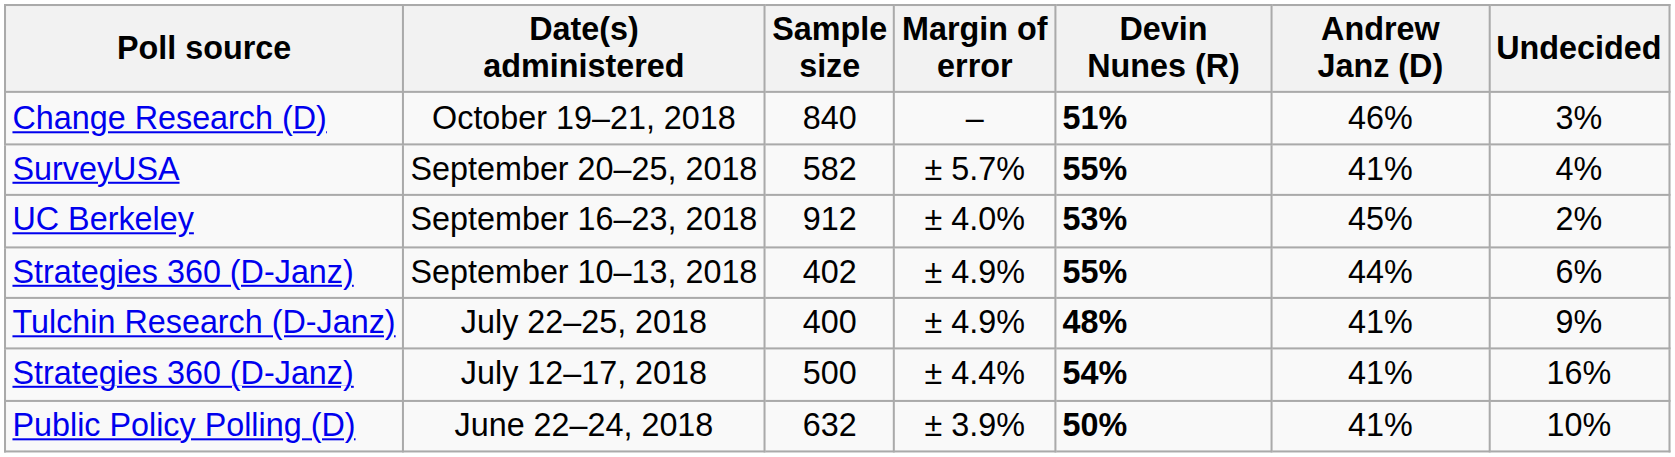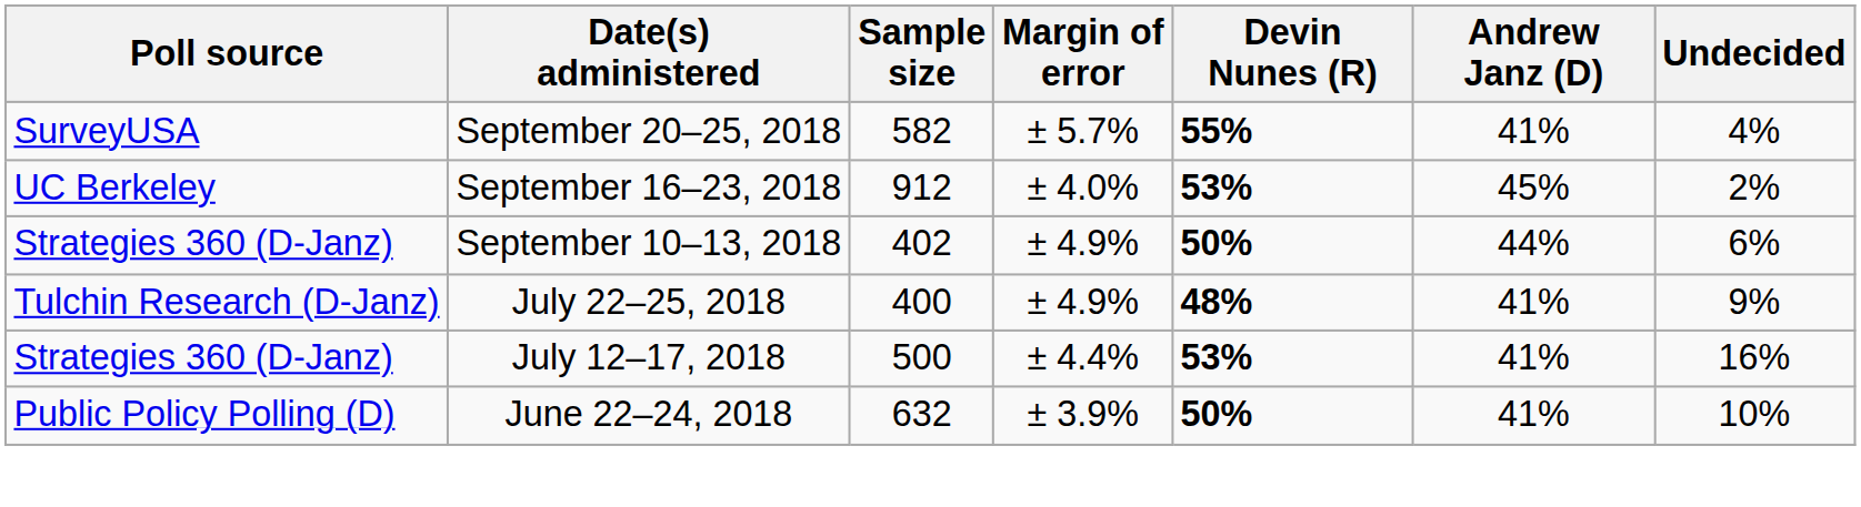- row: Change Research (D) | October 19–21, 2018 | 840 | – | 51% | 46% | 3%
September 10–13, 2018 | Devin Nunes (R): 55% -> 50%
July 12–17, 2018 | Devin Nunes (R): 54% -> 53%
